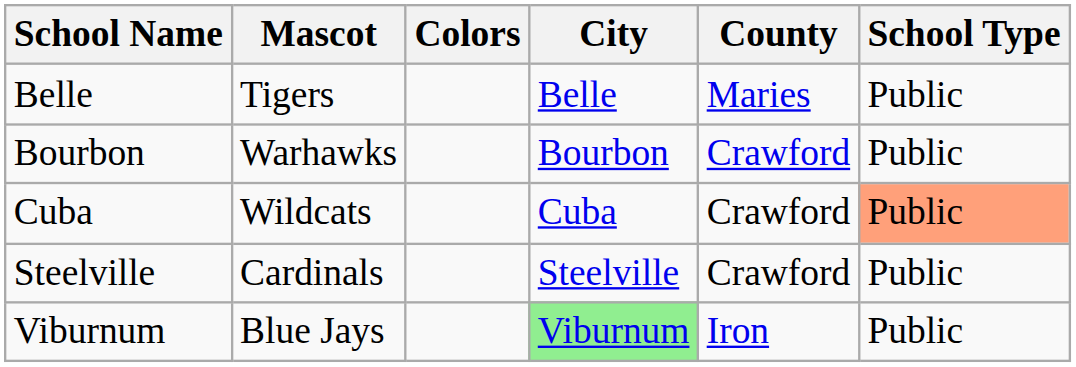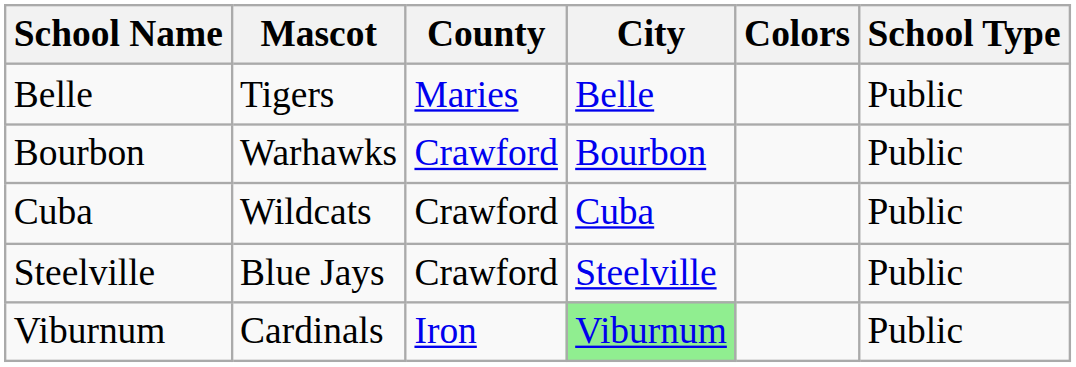columns swapped: Colors <-> County
row 4 | School Type: lightsalmon background -> no background
row 5 | Mascot: Cardinals -> Blue Jays
row 6 | Mascot: Blue Jays -> Cardinals
